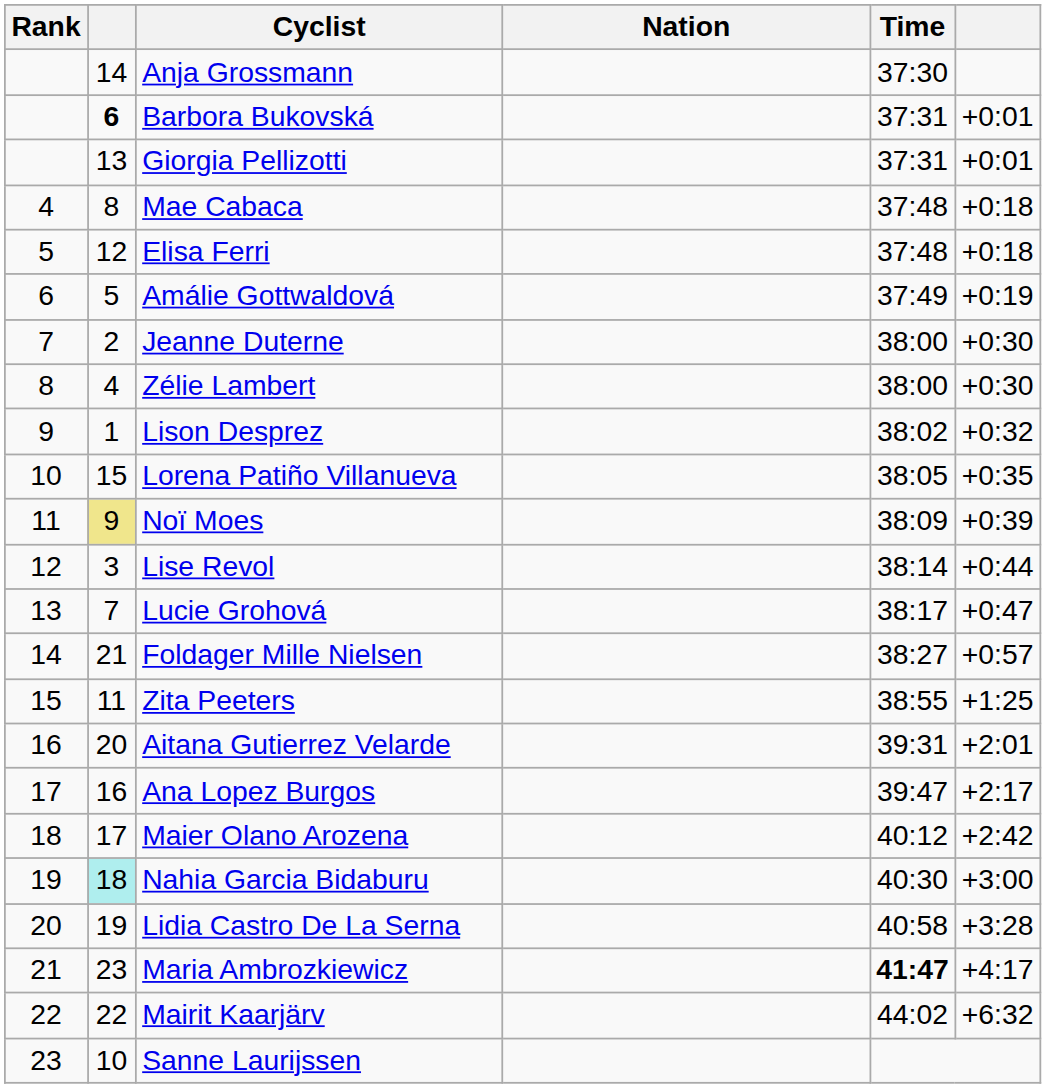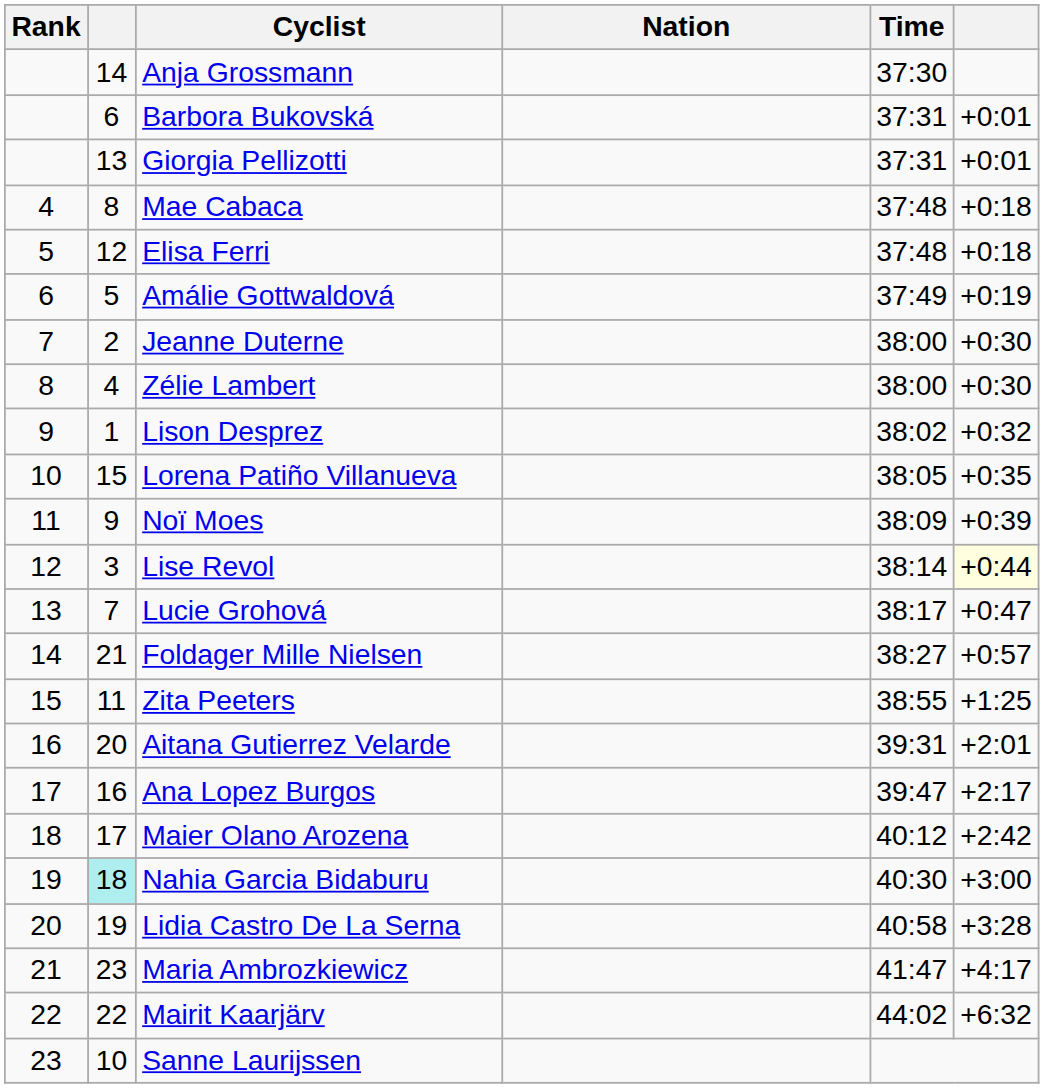Barbora Bukovská | column 2: bold -> normal
Noï Moes | column 2: khaki background -> no background
Lise Revol | column 6: no background -> lightyellow background
Maria Ambrozkiewicz | Time: bold -> normal
